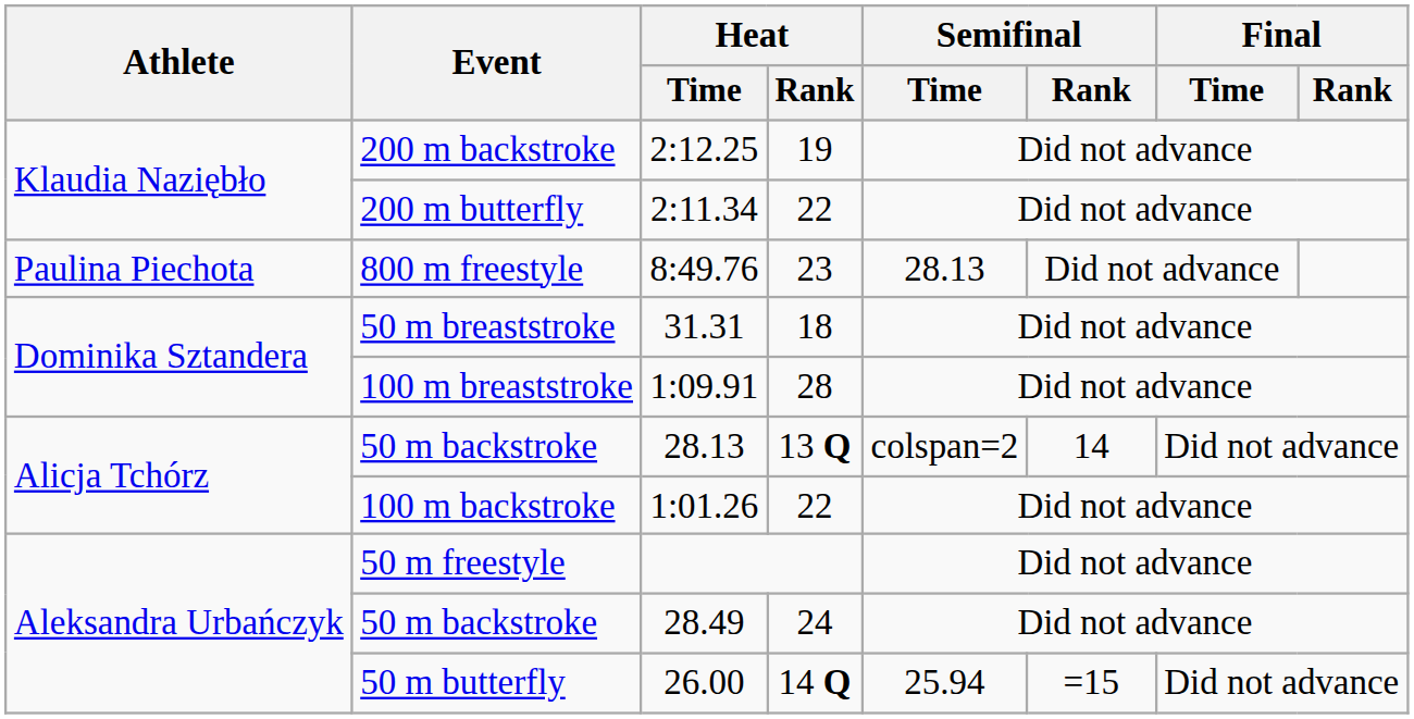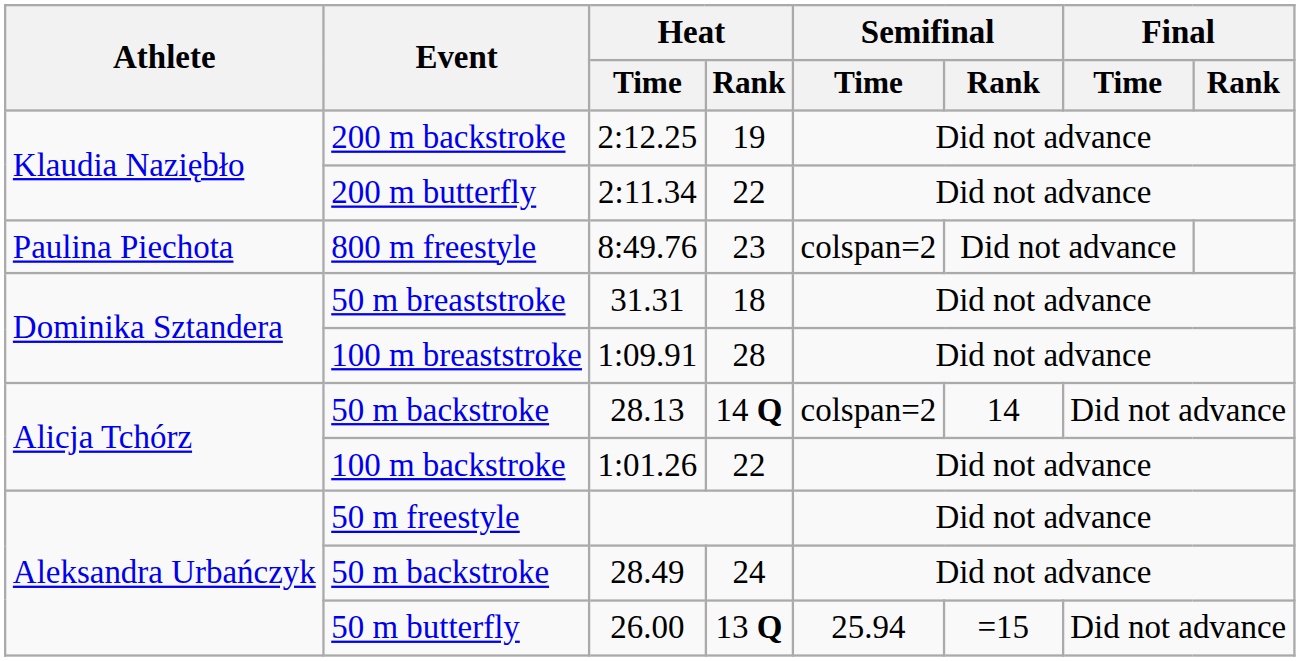800 m freestyle | Semifinal / Time: 28.13 -> colspan=2
50 m backstroke / 28.13 | Heat / Rank: 13 Q -> 14 Q
50 m butterfly | Heat / Rank: 14 Q -> 13 Q
